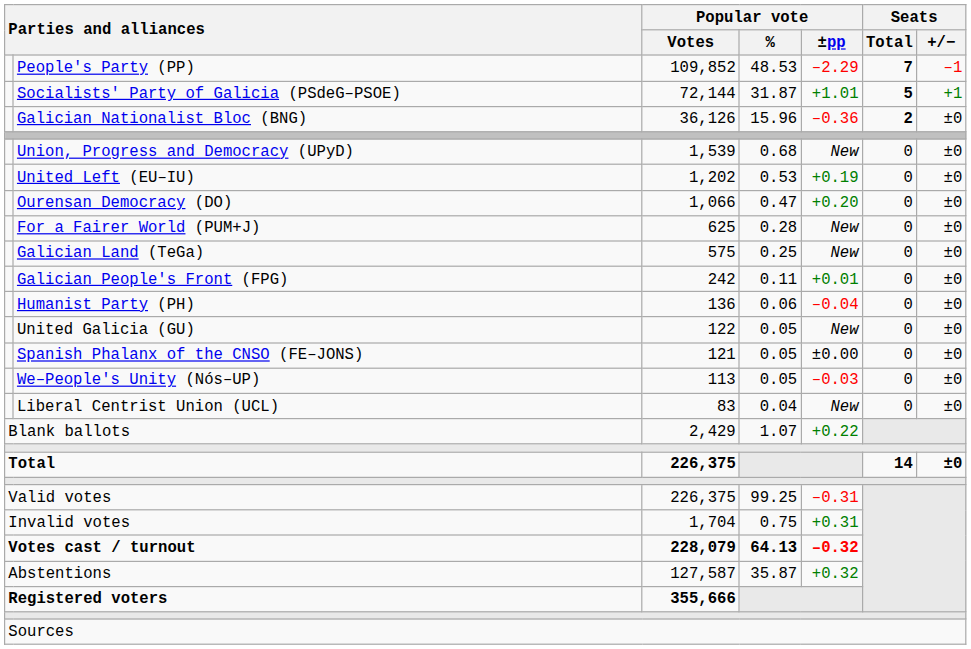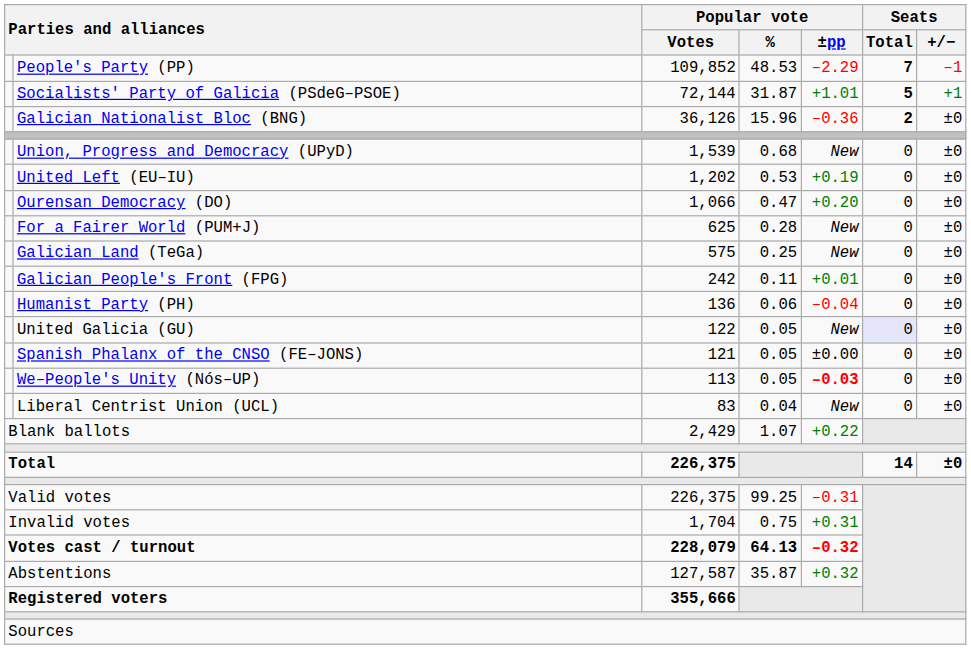United Galicia (GU) | Seats / Total: no background -> lavender background
We–People's Unity (Nós–UP) | Popular vote / ±pp: normal -> bold
